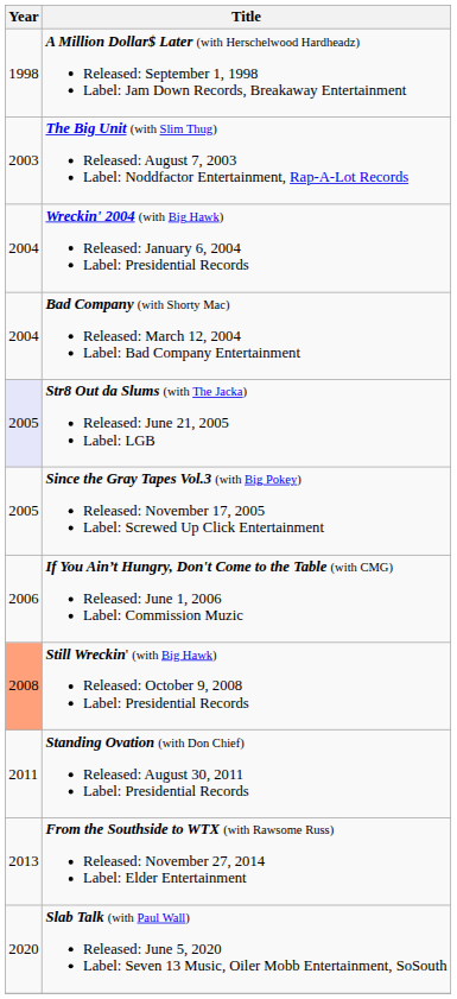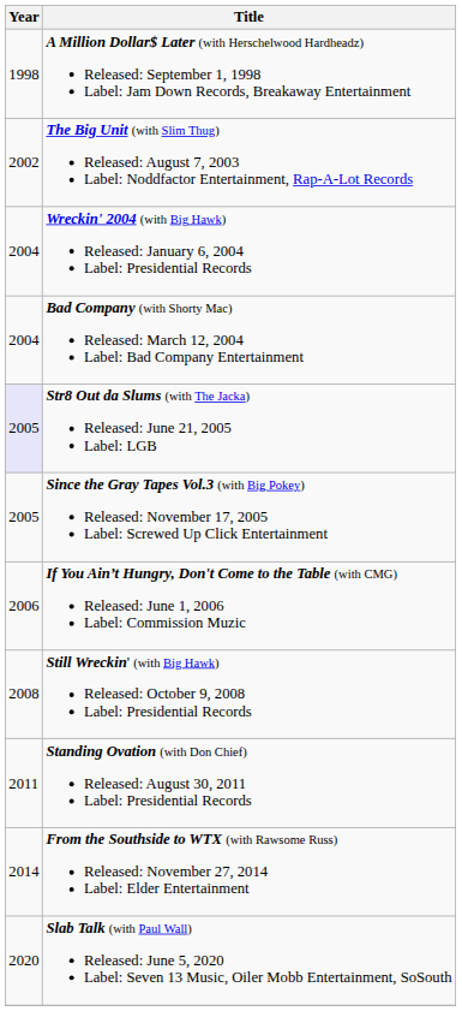row 3 | Year: 2003 -> 2002
row 9 | Year: lightsalmon background -> no background
row 11 | Year: 2013 -> 2014
